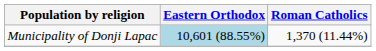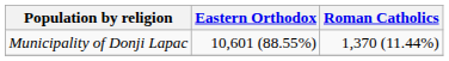Municipality of Donji Lapac | Eastern Orthodox: lightblue background -> no background
